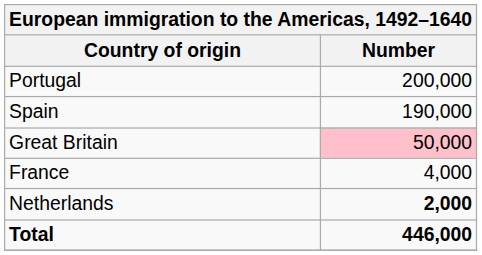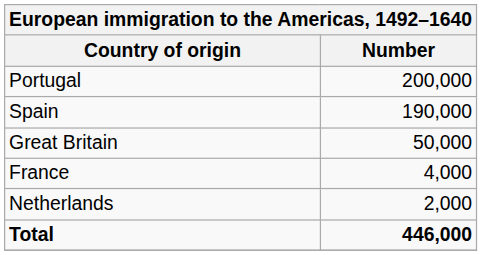Great Britain | Number: pink background -> no background
Netherlands | Number: bold -> normal
